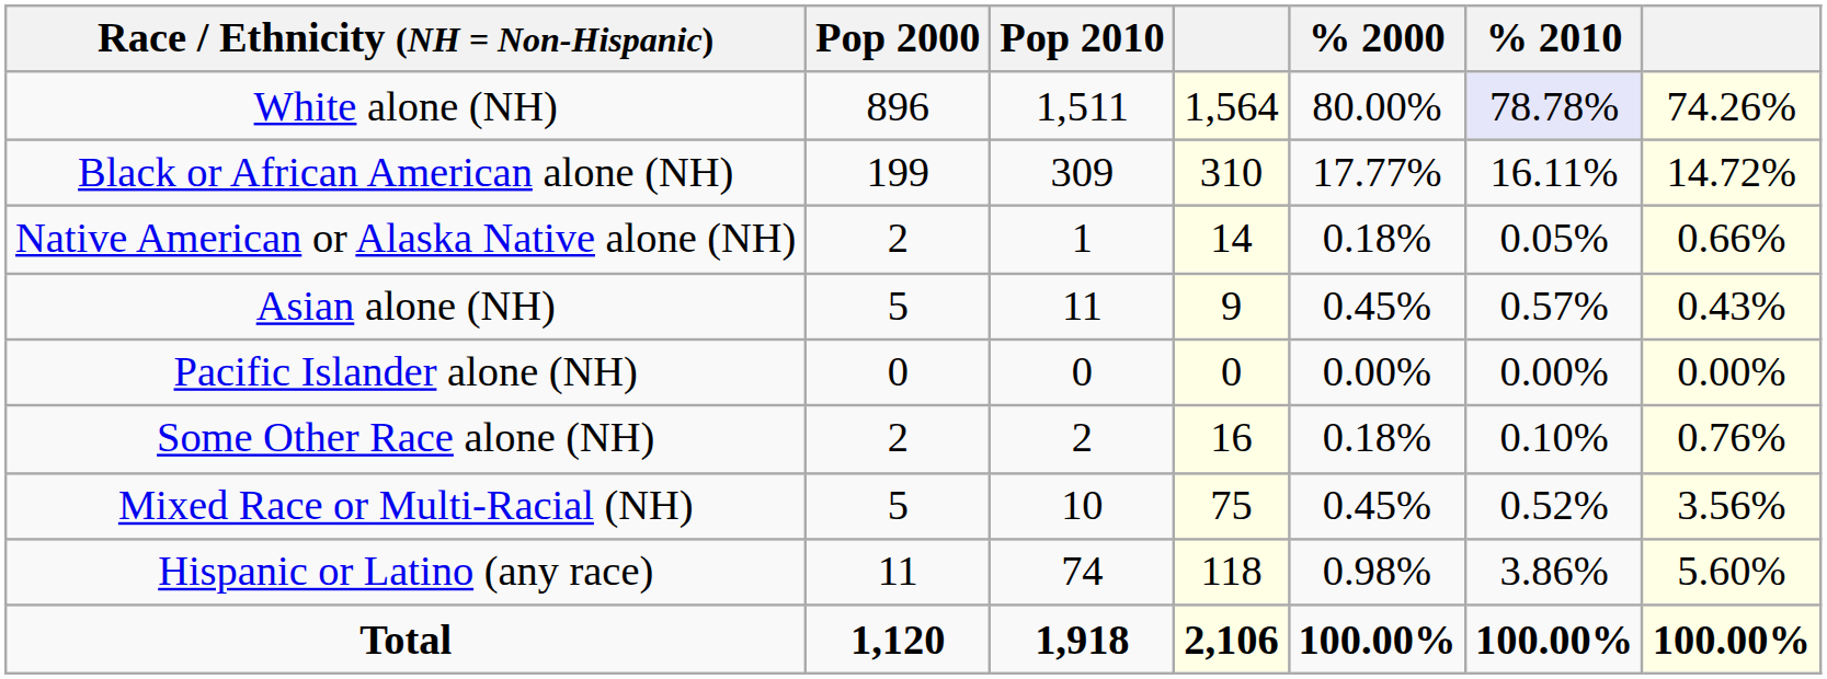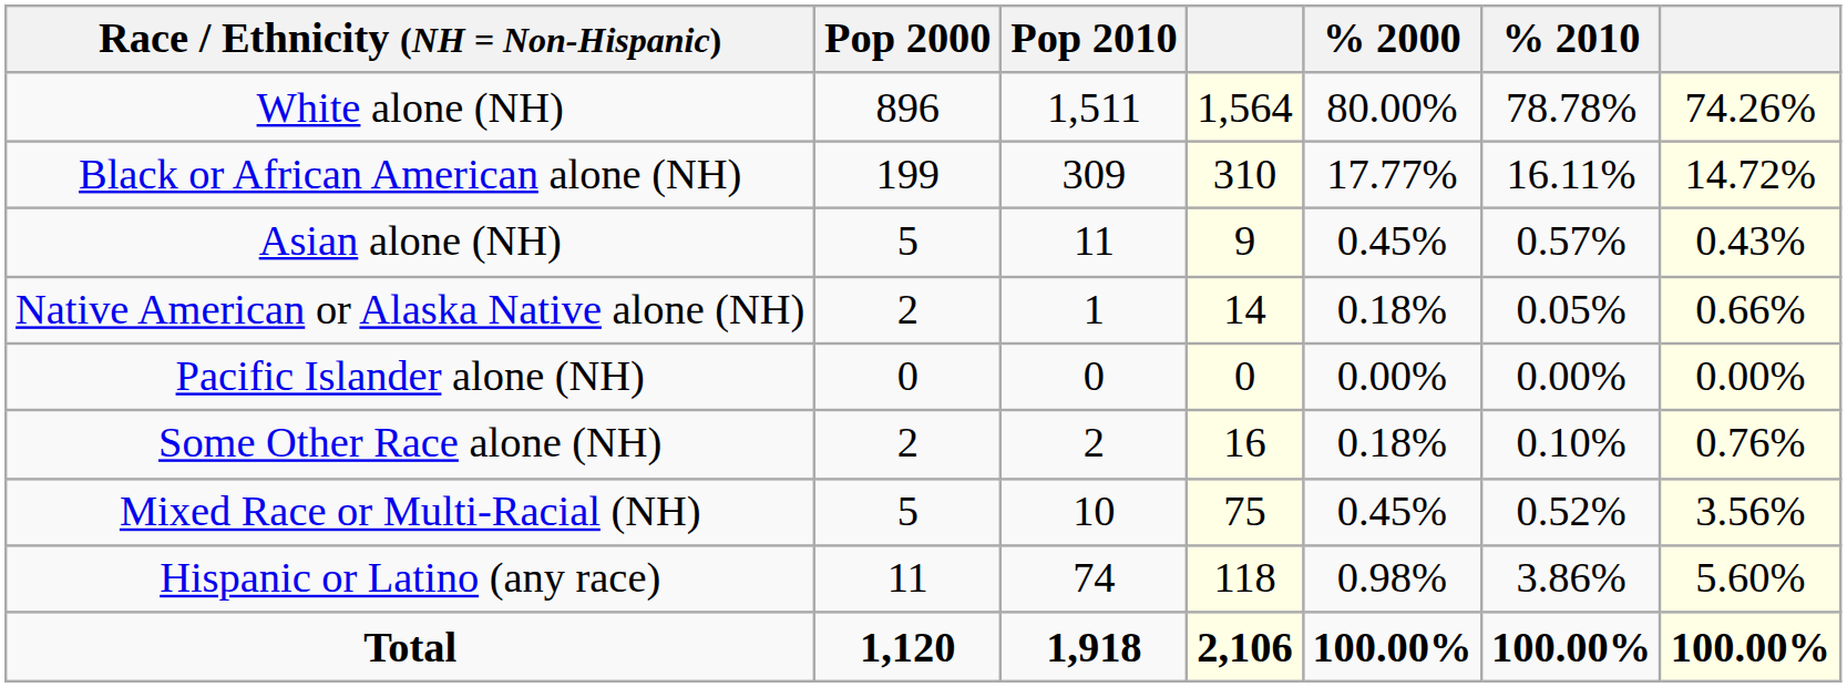White alone (NH) | % 2010: lavender background -> no background
rows swapped: Native American or Alaska Native alone (NH) <-> Asian alone (NH)
